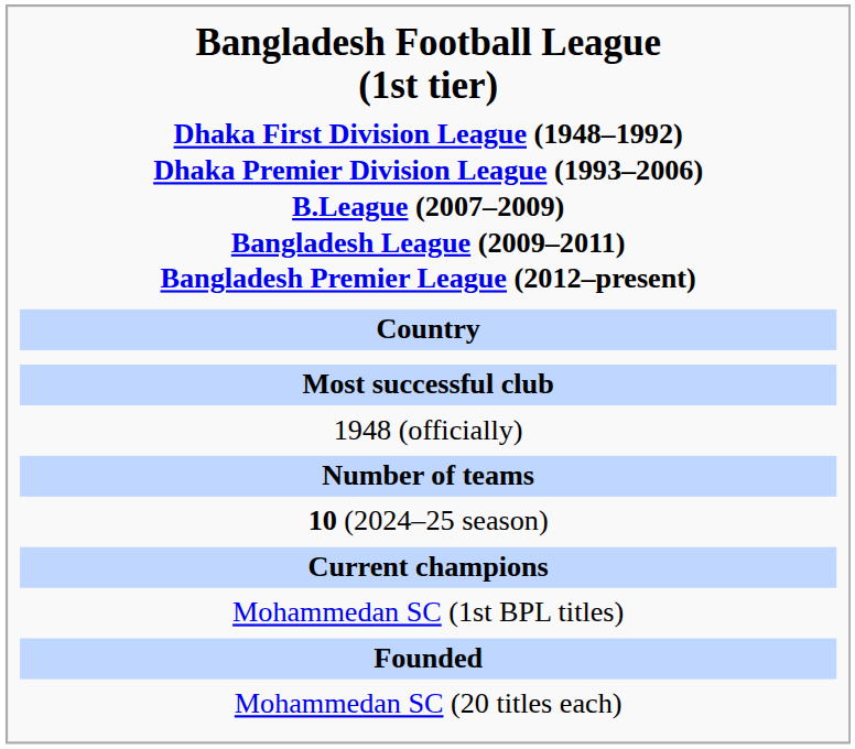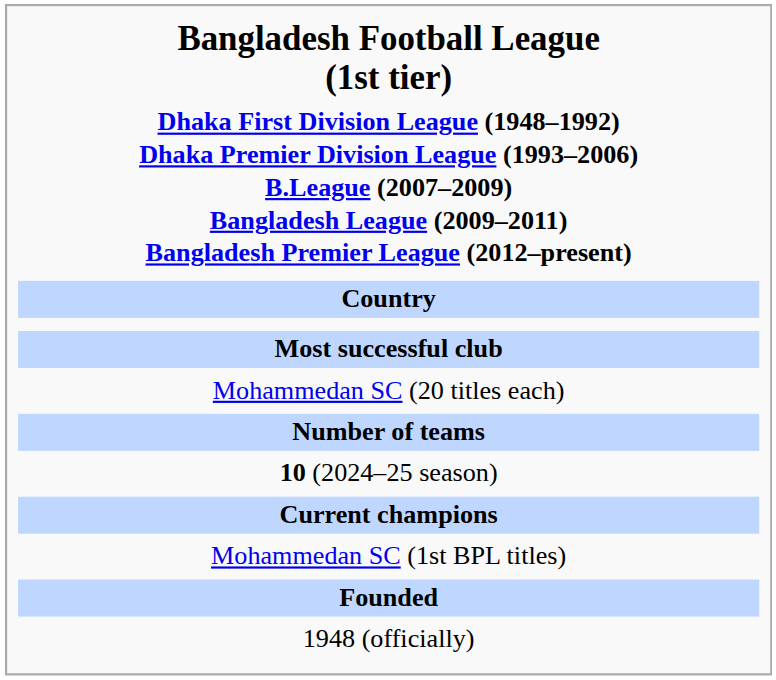row 5 | column 1: 1948 (officially) -> Mohammedan SC (20 titles each)
row 11 | column 1: Mohammedan SC (20 titles each) -> 1948 (officially)
